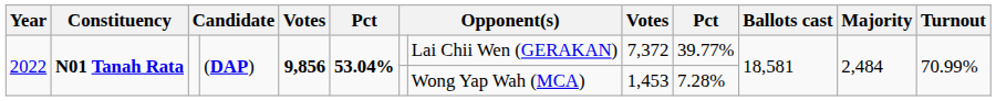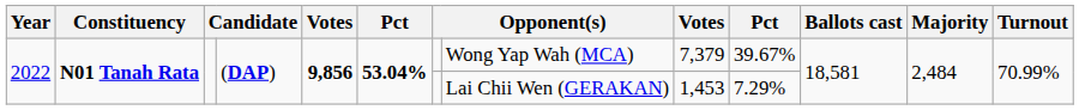row 2 | column 8: Lai Chii Wen (GERAKAN) -> Wong Yap Wah (MCA)
row 2 | column 9: 7,372 -> 7,379
row 2 | column 10: 39.77% -> 39.67%
row 3 | column 8: Wong Yap Wah (MCA) -> Lai Chii Wen (GERAKAN)
row 3 | column 10: 7.28% -> 7.29%
